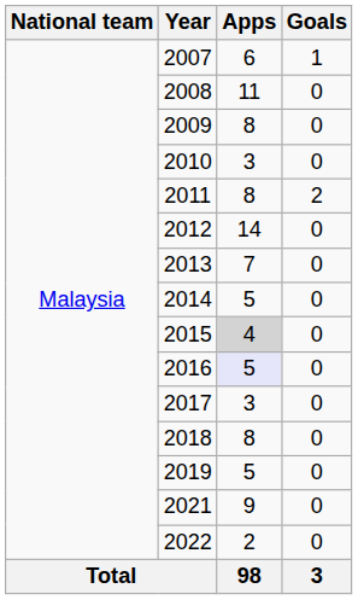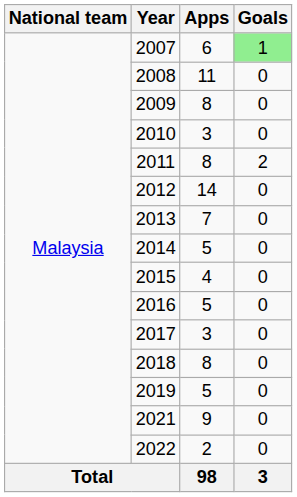2007 | Goals: no background -> lightgreen background
2015 | Apps: lightgrey background -> no background
2016 | Apps: lavender background -> no background
